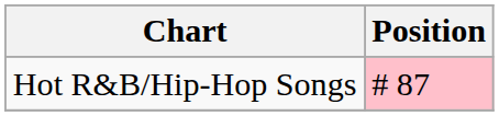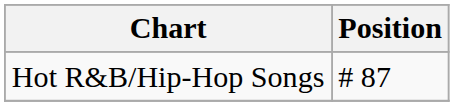Hot R&B/Hip-Hop Songs | Position: pink background -> no background
